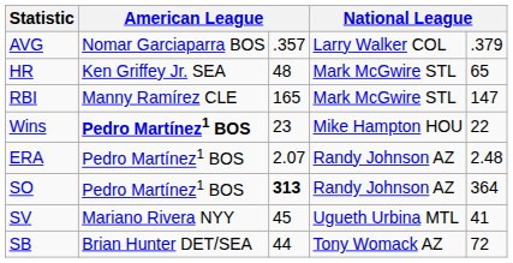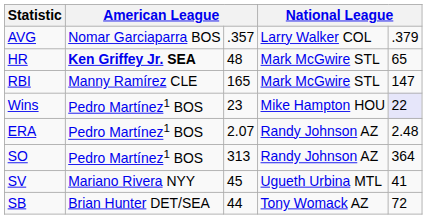HR | column 2: normal -> bold
Wins | column 2: bold -> normal
Wins | column 5: no background -> lavender background
SO | column 3: bold -> normal
